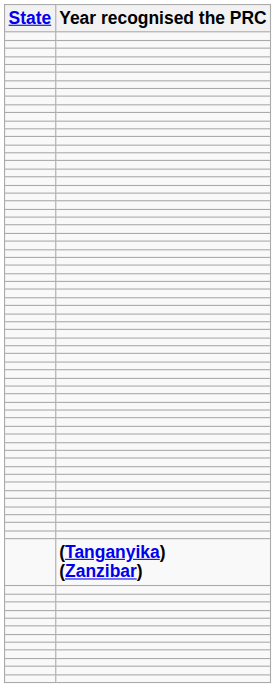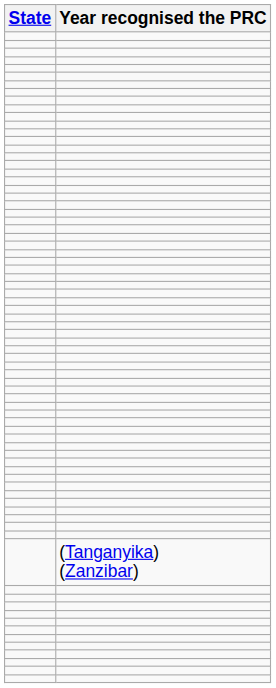row 65 | Year recognised the PRC: bold -> normal
